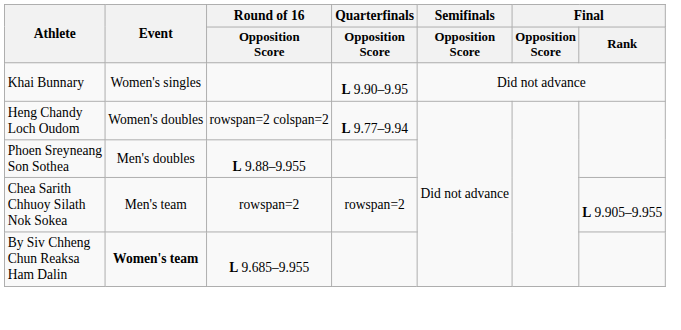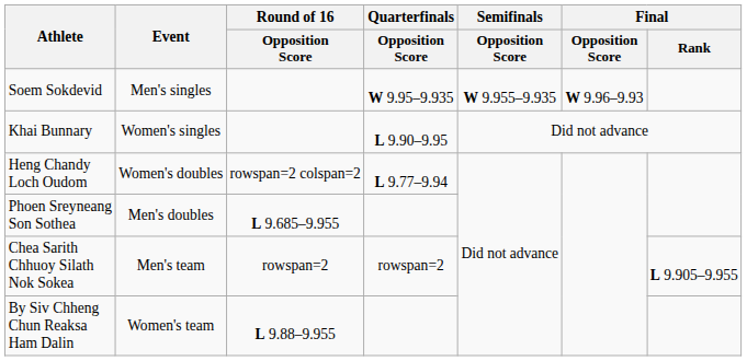+ row: Soem Sokdevid | Men's singles | W 9.95–9.935 | W 9.955–9.935 | W 9.96–9.93
Phoen Sreyneang Son Sothea | Round of 16 / Opposition Score: L 9.88–9.955 -> L 9.685–9.955
By Siv Chheng Chun Reaksa Ham Dalin | Event: bold -> normal
By Siv Chheng Chun Reaksa Ham Dalin | Round of 16 / Opposition Score: L 9.685–9.955 -> L 9.88–9.955
